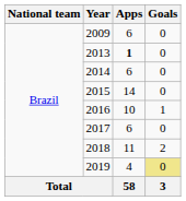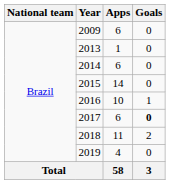2013 | Apps: bold -> normal
2017 | Goals: normal -> bold
2019 | Goals: khaki background -> no background
